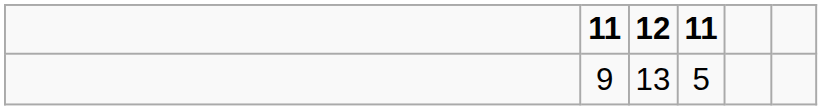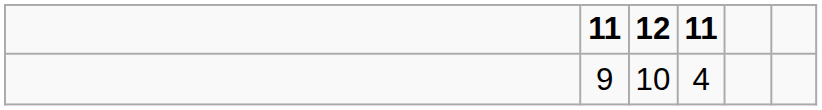row 2 | 12: 13 -> 10
row 2 | column 4: 5 -> 4
